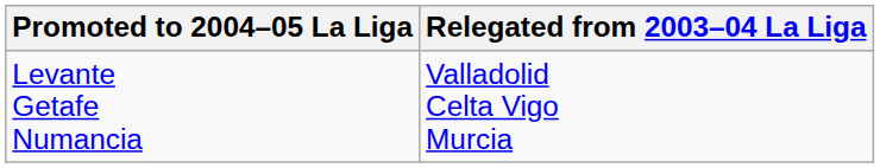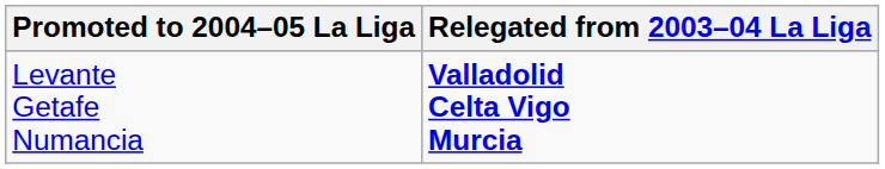Levante Getafe Numancia | Relegated from 2003–04 La Liga: normal -> bold
